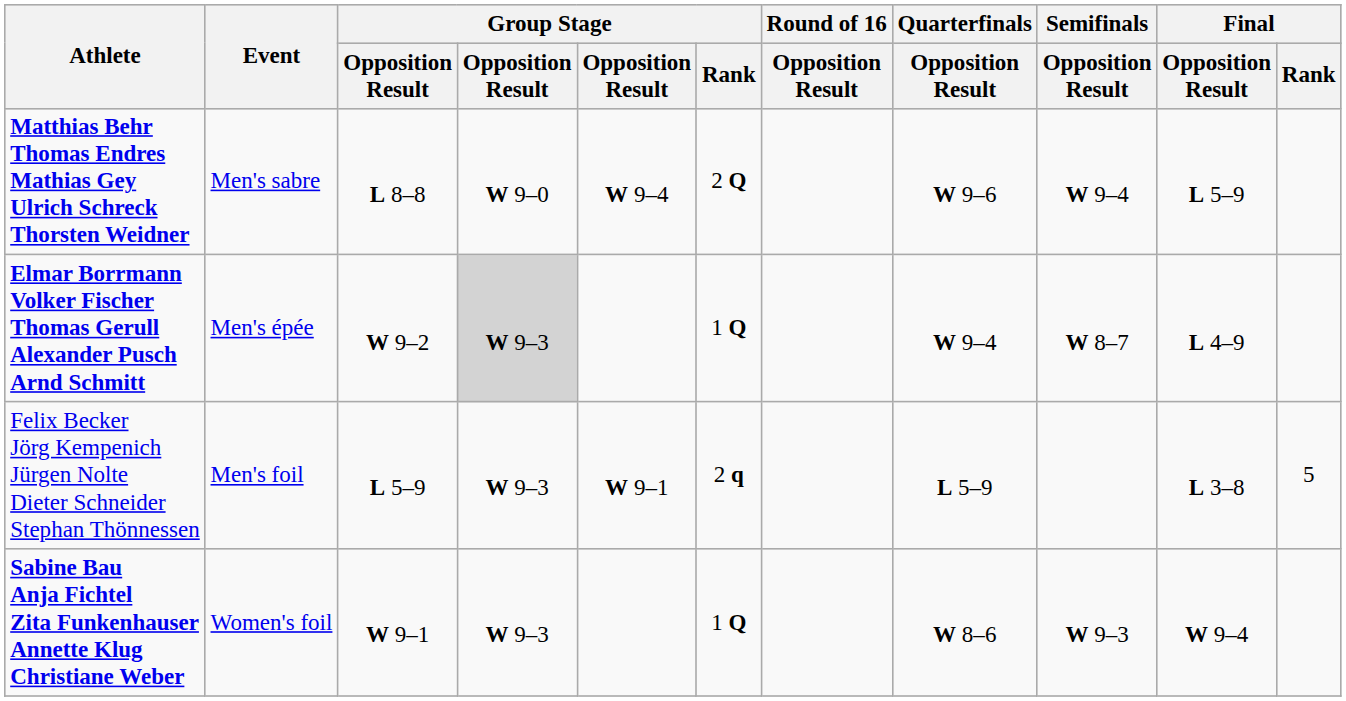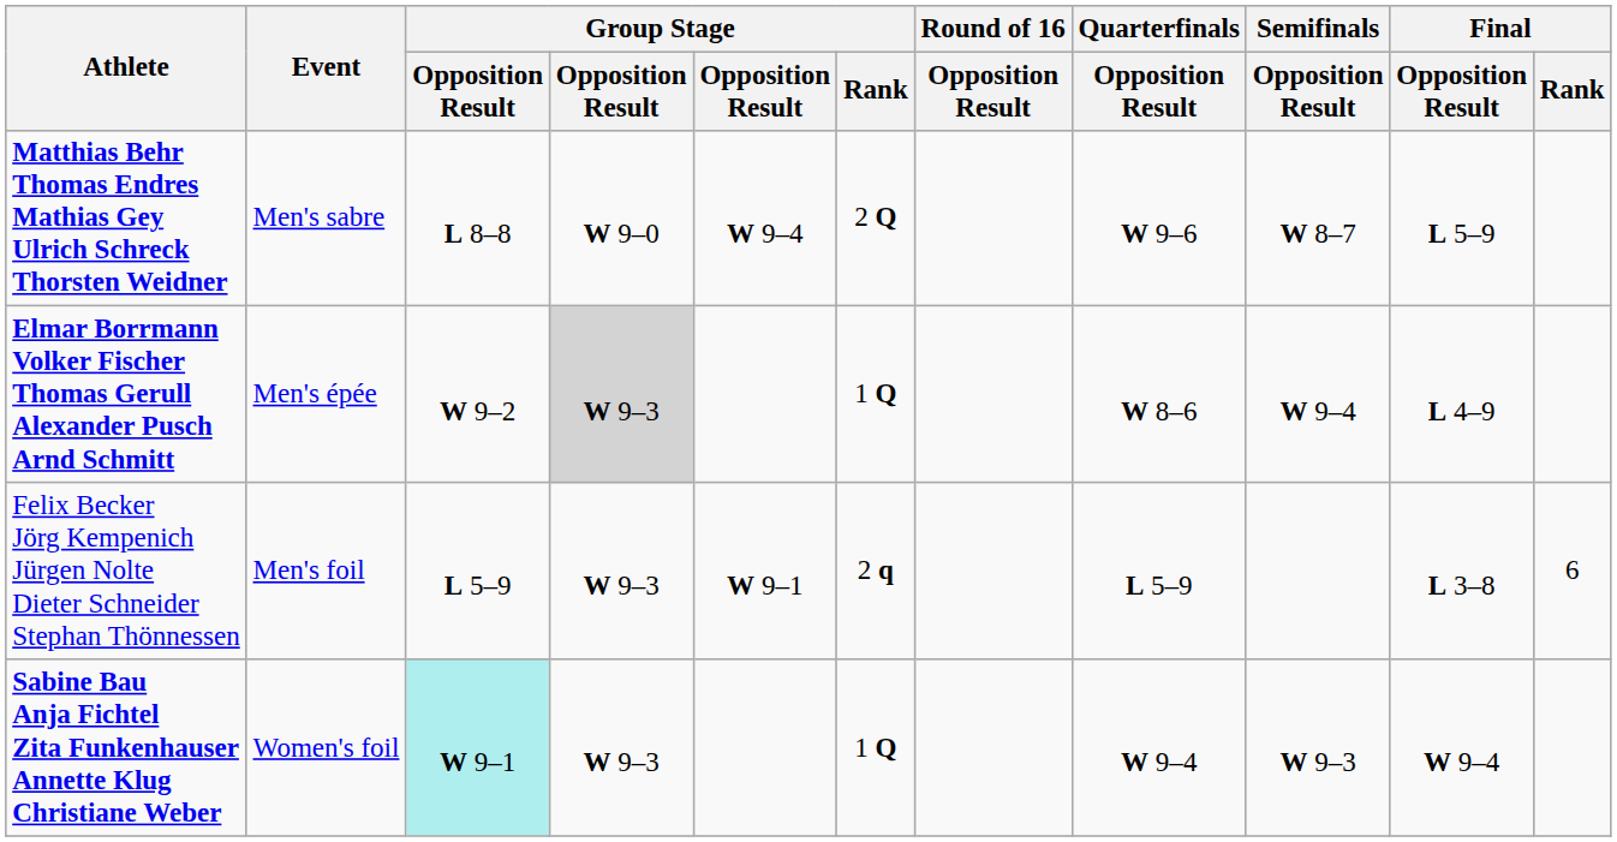row 3 | Semifinals / Opposition Result: W 9–4 -> W 8–7
row 4 | Quarterfinals / Opposition Result: W 9–4 -> W 8–6
row 4 | Semifinals / Opposition Result: W 8–7 -> W 9–4
row 5 | Final / Rank: 5 -> 6
row 6 | column 3: no background -> paleturquoise background
row 6 | Quarterfinals / Opposition Result: W 8–6 -> W 9–4
